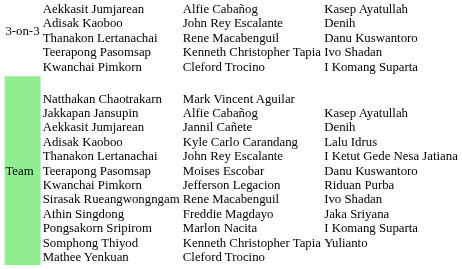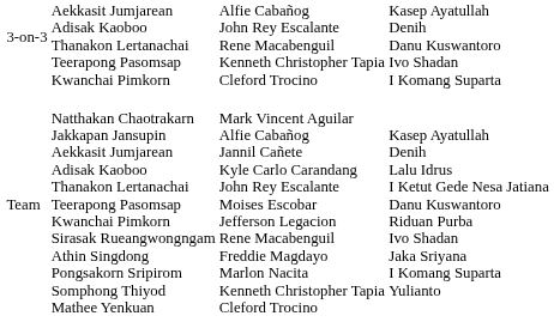Team | column 1: lightgreen background -> no background
